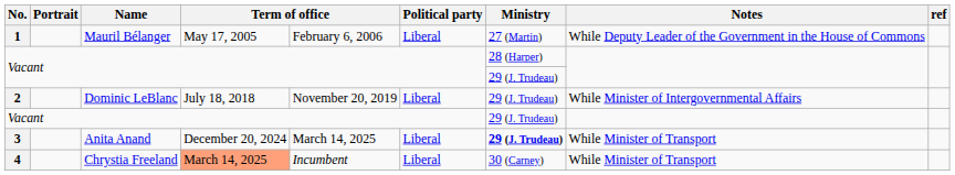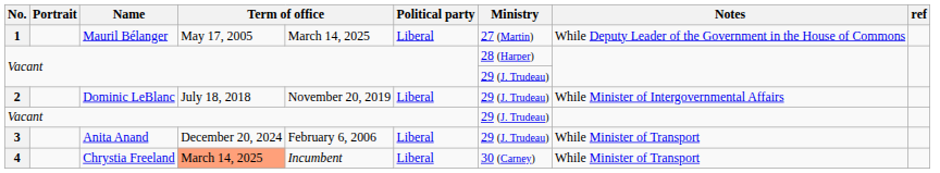1 | column 5: February 6, 2006 -> March 14, 2025
3 | column 5: March 14, 2025 -> February 6, 2006
3 | Ministry: bold -> normal
